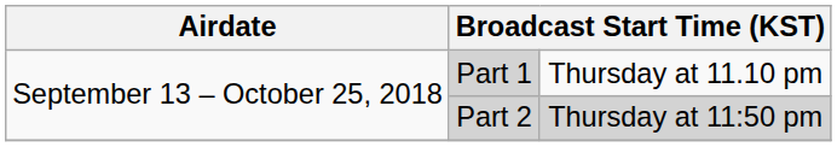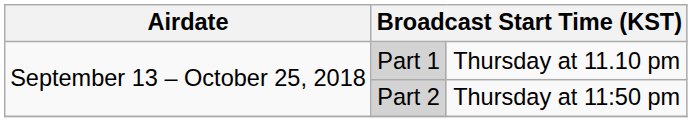Part 2 | column 3: lightgrey background -> no background
